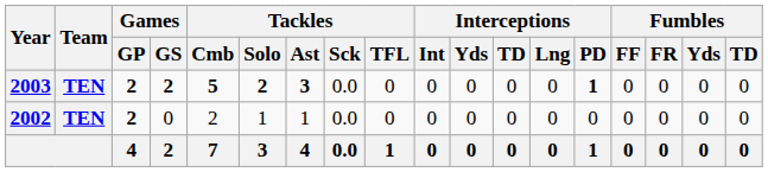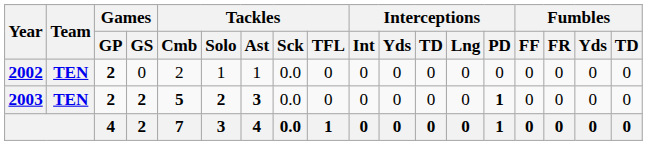rows swapped: 2002 <-> 2003
